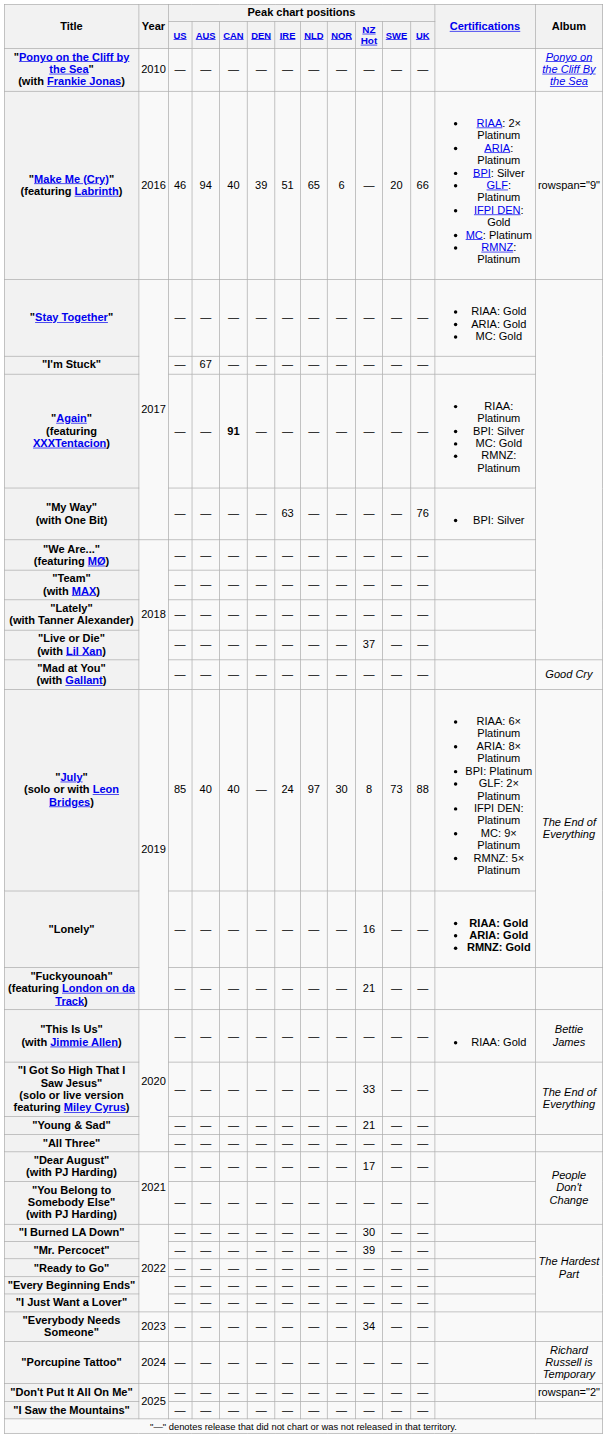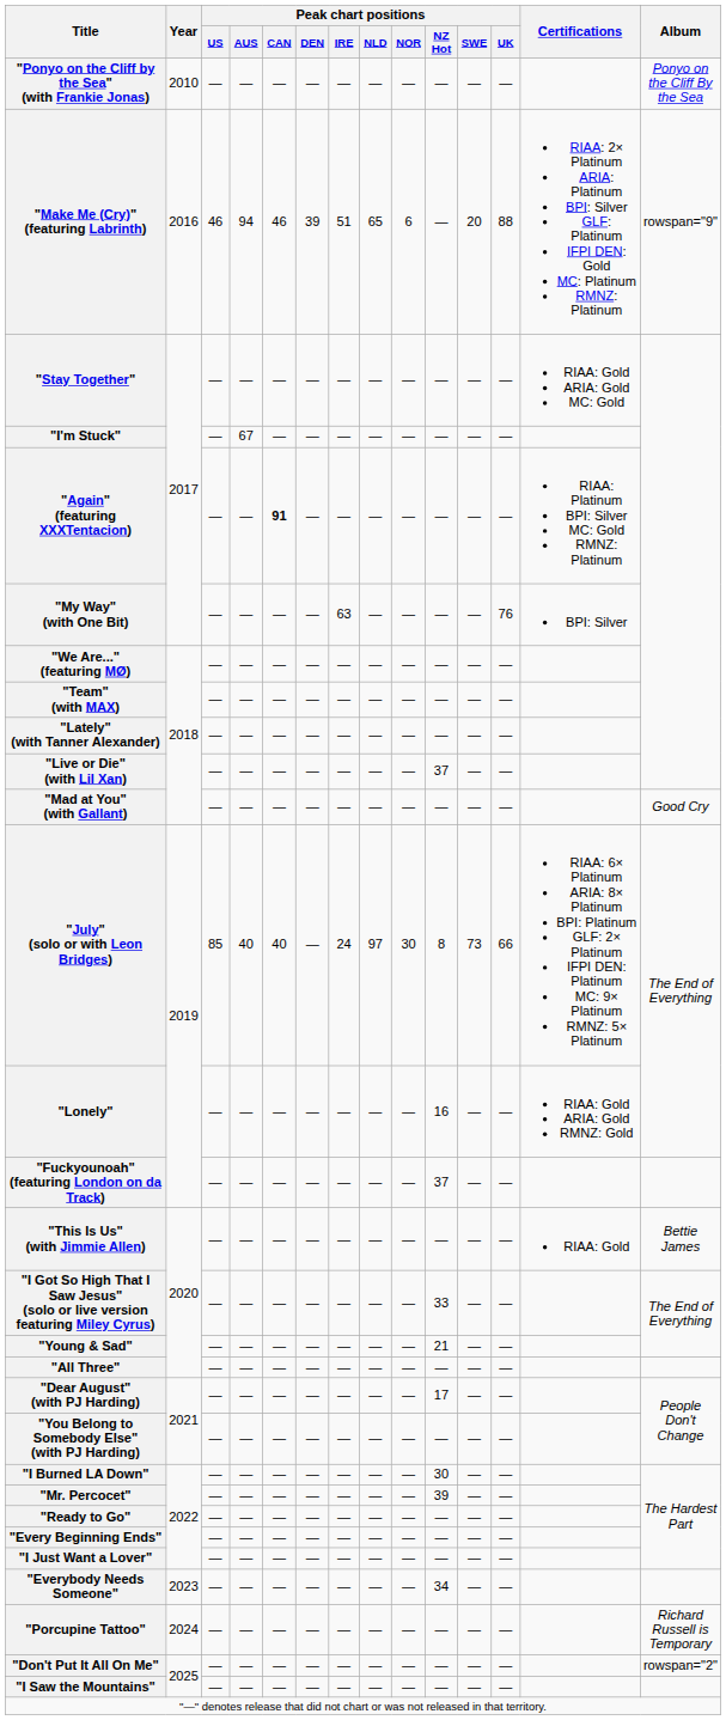"Make Me (Cry)" (featuring Labrinth) | Peak chart positions / CAN: 40 -> 46
"Make Me (Cry)" (featuring Labrinth) | Peak chart positions / UK: 66 -> 88
"July" (solo or with Leon Bridges) | Peak chart positions / UK: 88 -> 66
"Lonely" | Certifications: bold -> normal
"Fuckyounoah" (featuring London on da Track) | Peak chart positions / NZ Hot: 21 -> 37
